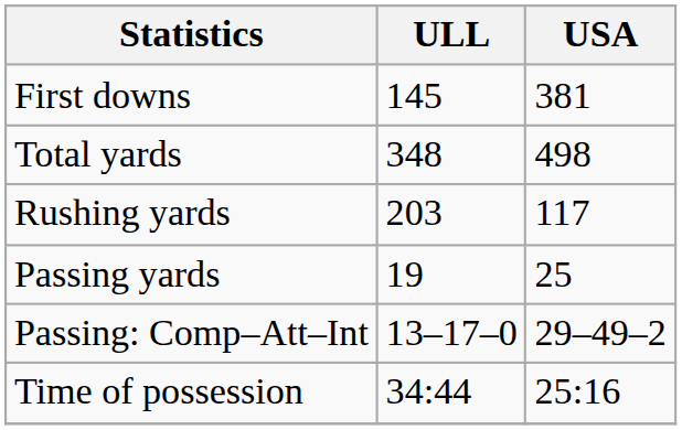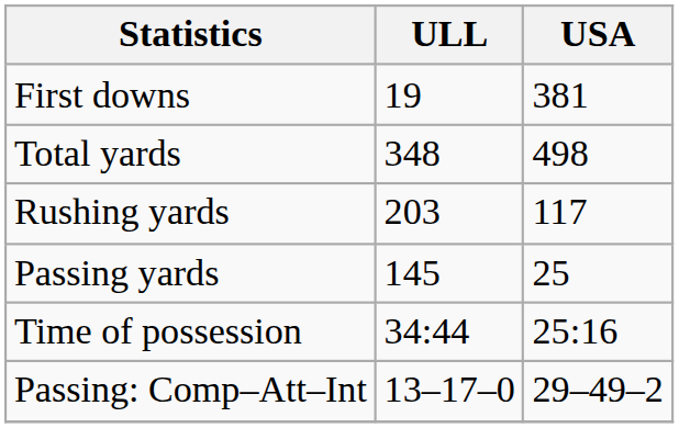First downs | ULL: 145 -> 19
Passing yards | ULL: 19 -> 145
rows swapped: Passing: Comp–Att–Int <-> Time of possession
